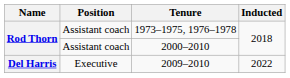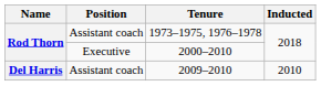2000–2010 | Position: Assistant coach -> Executive
2009–2010 | Position: Executive -> Assistant coach
2009–2010 | Inducted: 2022 -> 2010
